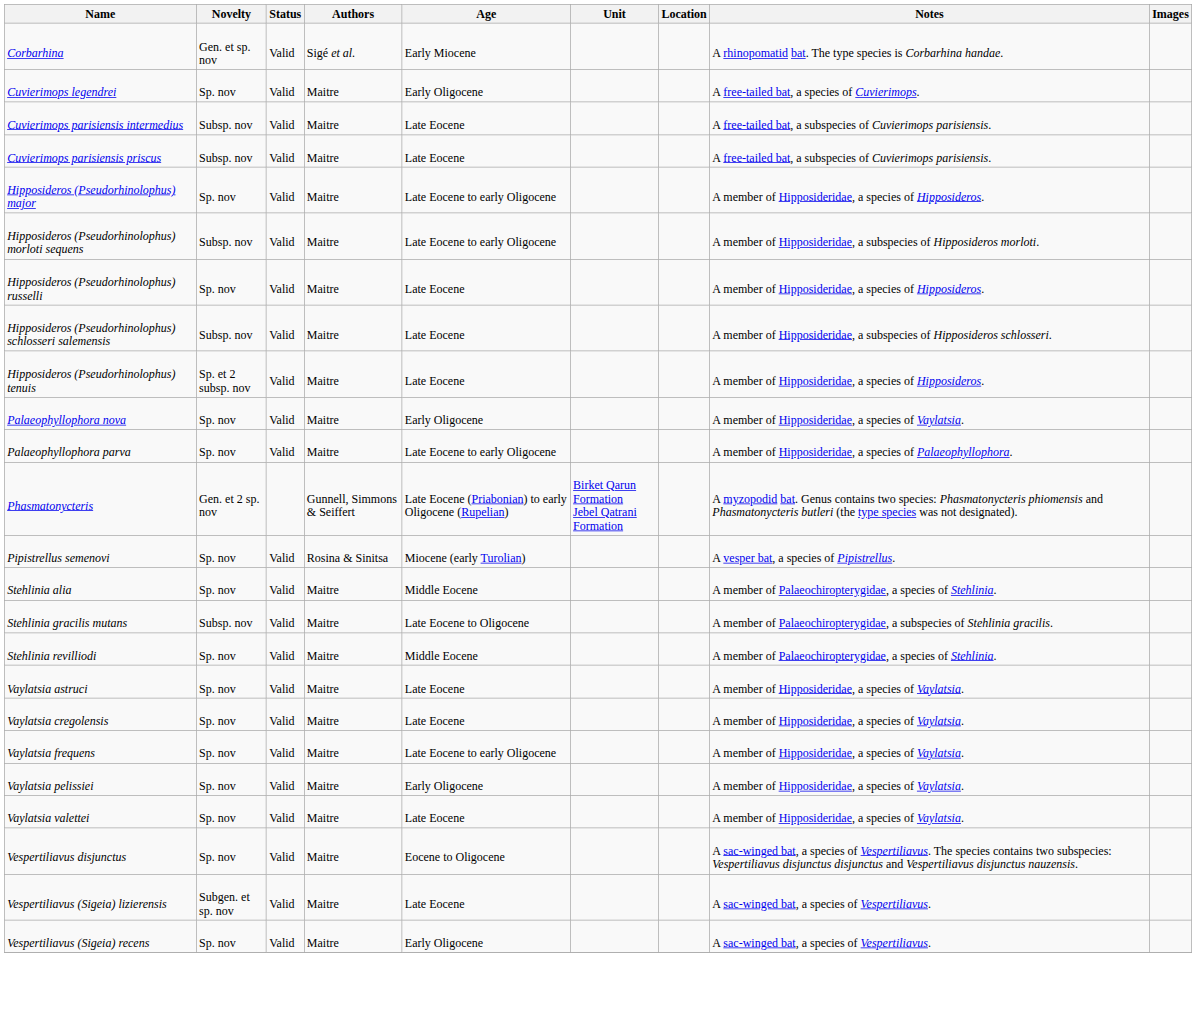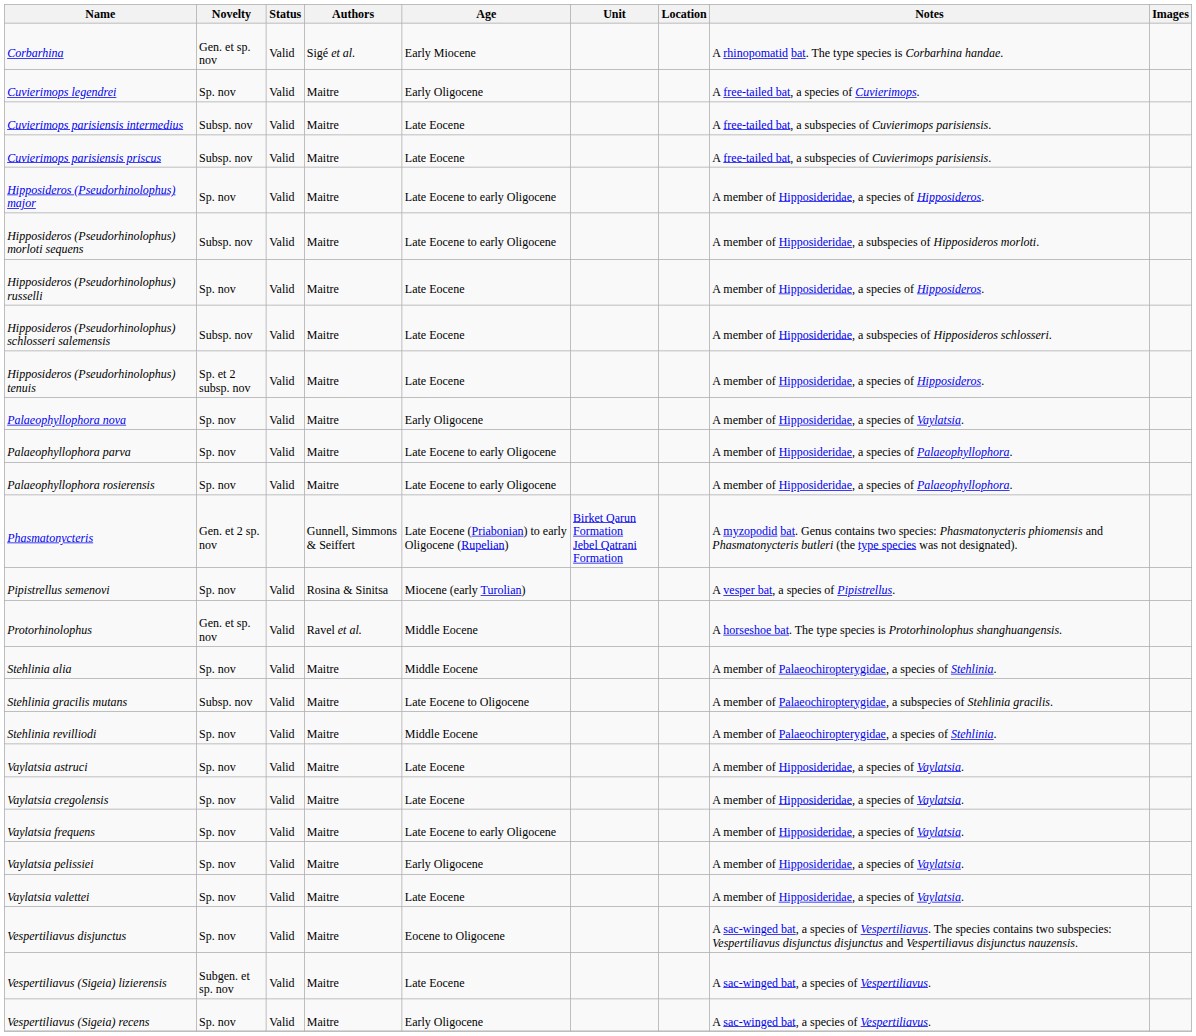+ row: Palaeophyllophora rosierensis | Sp. nov | Valid | Maitre | Late Eocene to early Oligocene | A member of Hipposideridae, a species of Palaeophyllophora.
+ row: Protorhinolophus | Gen. et sp. nov | Valid | Ravel et al. | Middle Eocene | A horseshoe bat. The type species is Protorhinolophus shanghuangensis.
